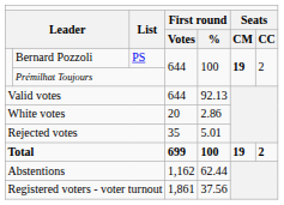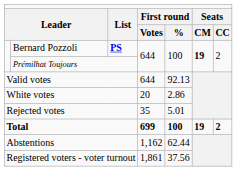Bernard Pozzoli | column 3: normal -> bold
